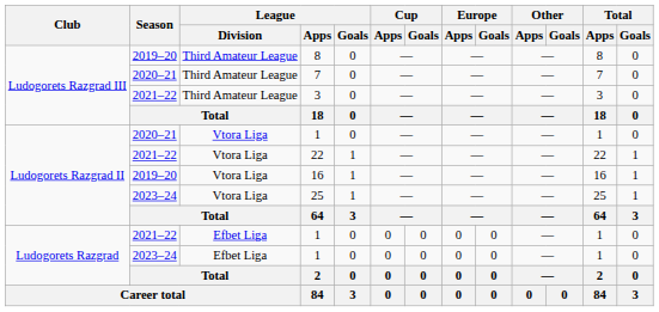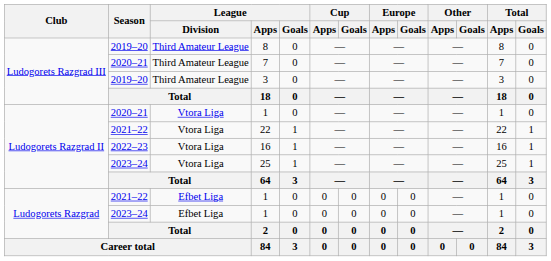row 5 | Season: 2021–22 -> 2019–20
row 9 | Season: 2019–20 -> 2022–23
